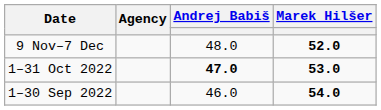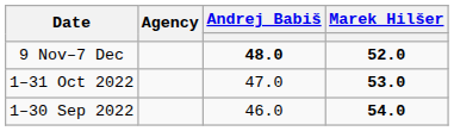9 Nov–7 Dec | Andrej Babiš: normal -> bold
1–31 Oct 2022 | Andrej Babiš: bold -> normal
